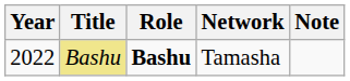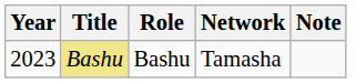row 2 | Year: 2022 -> 2023
row 2 | Role: bold -> normal
